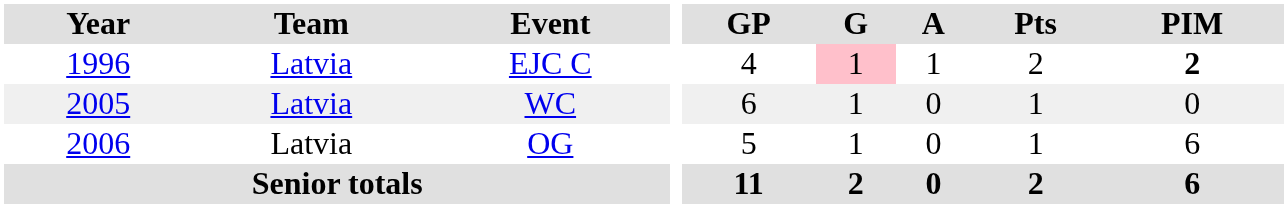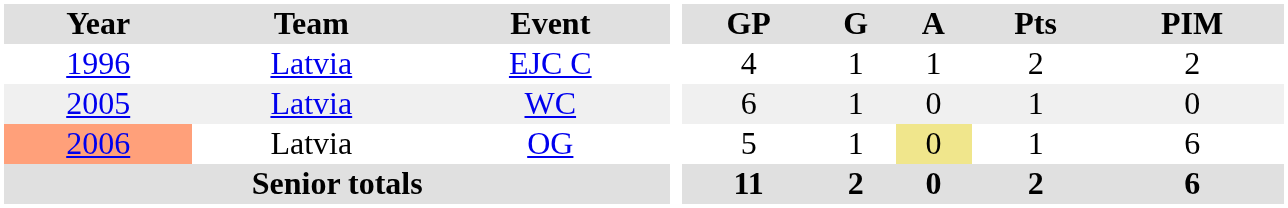EJC C | G: pink background -> no background
EJC C | PIM: bold -> normal
OG | Year: no background -> lightsalmon background
OG | A: no background -> khaki background
